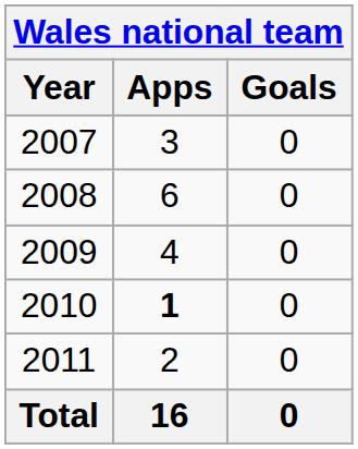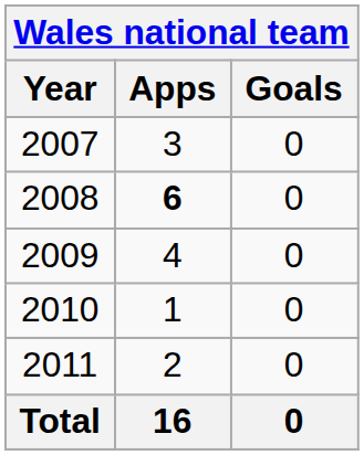2008 | Apps: normal -> bold
2010 | Apps: bold -> normal
